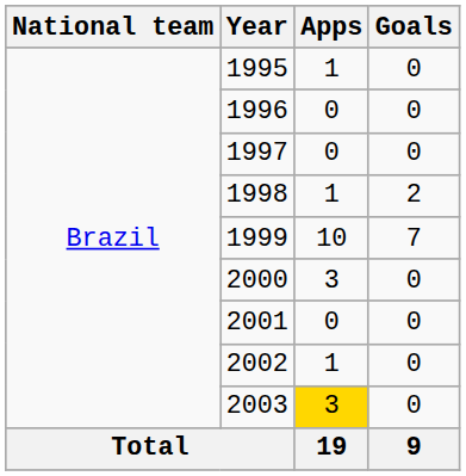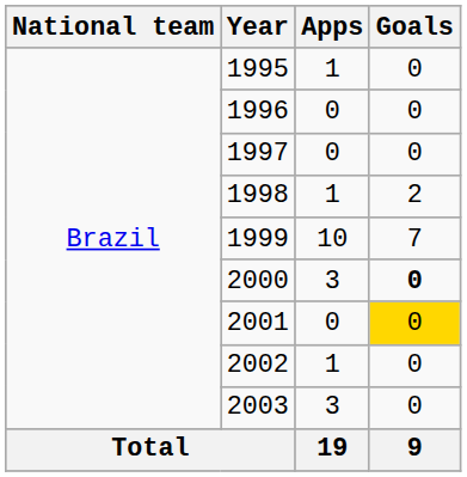2000 | Goals: normal -> bold
2001 | Goals: no background -> gold background
2003 | Apps: gold background -> no background
